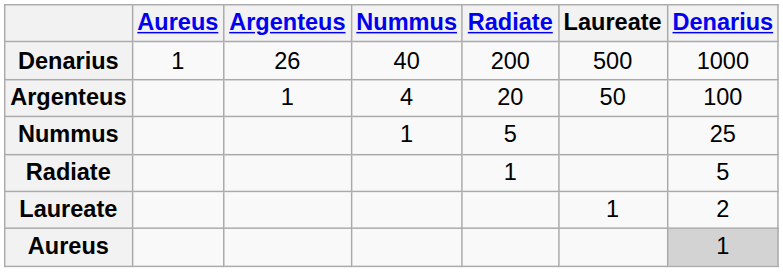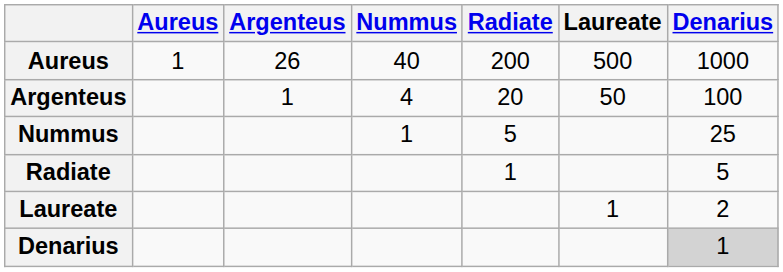row 2 | column 1: Denarius -> Aureus
row 7 | column 1: Aureus -> Denarius
